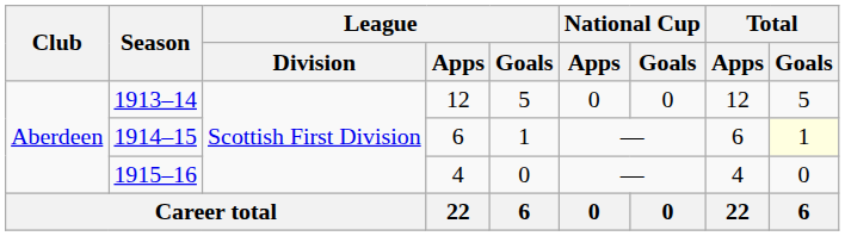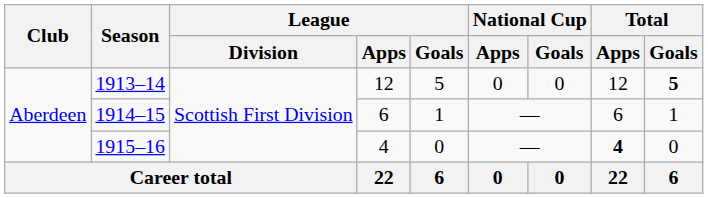1913–14 | Total / Goals: normal -> bold
1914–15 | Total / Goals: lightyellow background -> no background
1915–16 | Total / Apps: normal -> bold
